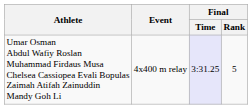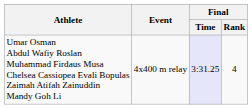row 3 | Final / Rank: 5 -> 4
